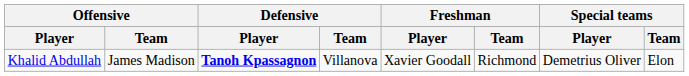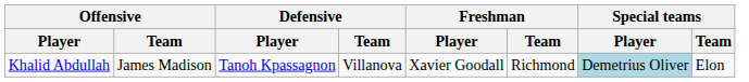Khalid Abdullah | Defensive / Player: bold -> normal
Khalid Abdullah | Special teams / Player: no background -> lightblue background
